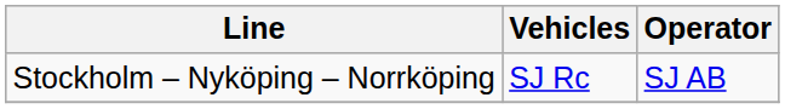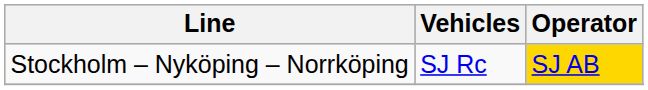Stockholm – Nyköping – Norrköping | Operator: no background -> gold background
